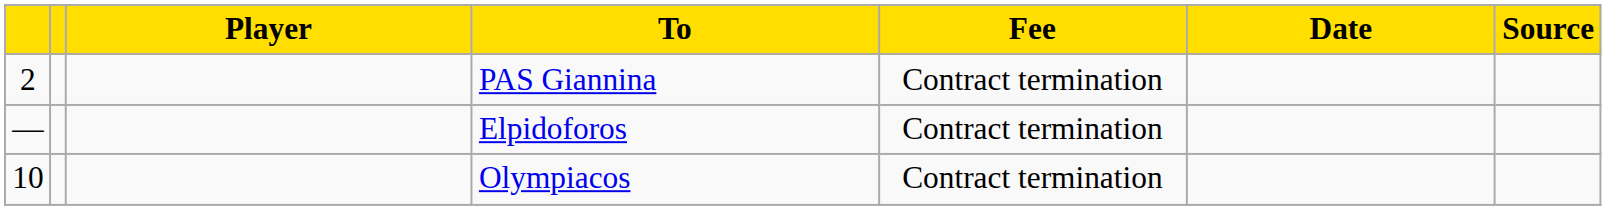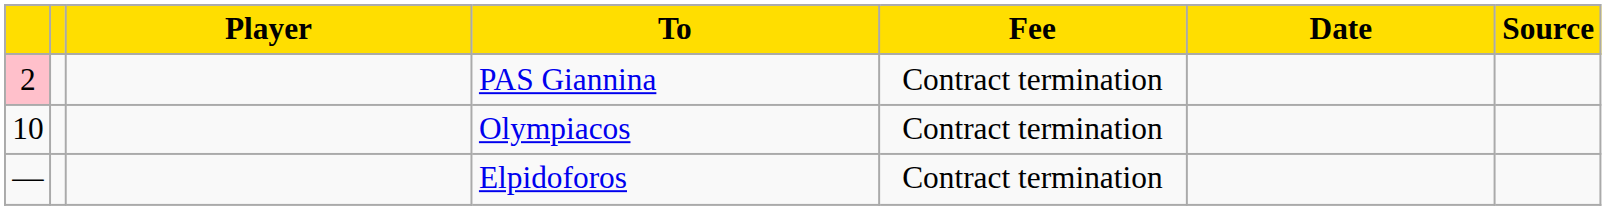PAS Giannina | column 1: no background -> pink background
rows swapped: Olympiacos <-> Elpidoforos
